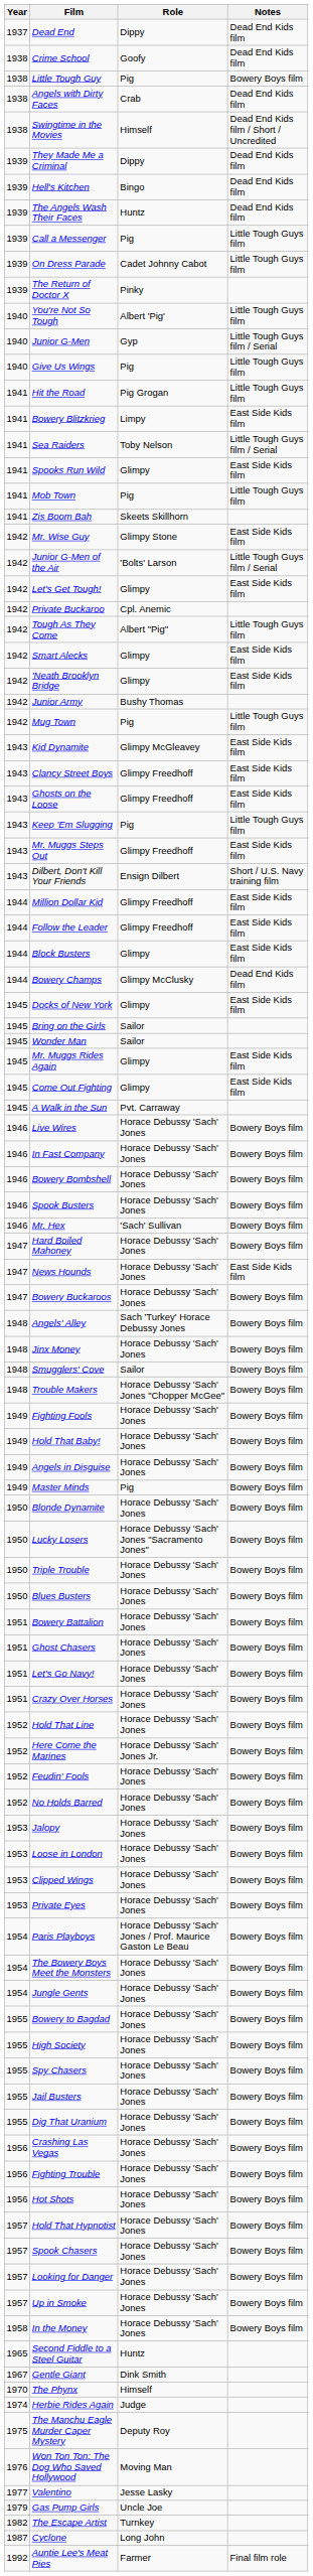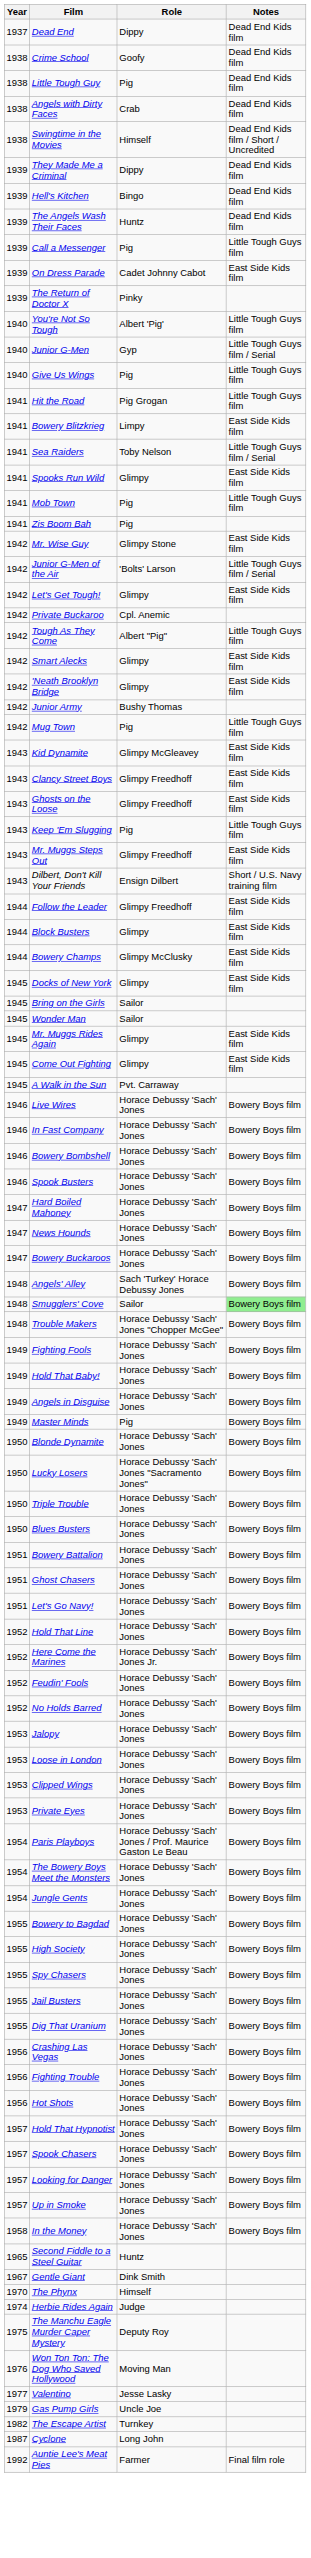Little Tough Guy | Notes: Bowery Boys film -> Dead End Kids film
On Dress Parade | Notes: Little Tough Guys film -> East Side Kids film
Zis Boom Bah | Role: Skeets Skillhorn -> Pig
- row: 1944 | Million Dollar Kid | Glimpy Freedhoff | East Side Kids film
Bowery Champs | Notes: Dead End Kids film -> East Side Kids film
- row: 1946 | Mr. Hex | 'Sach' Sullivan | Bowery Boys film
News Hounds | Notes: East Side Kids film -> Bowery Boys film
- row: 1948 | Jinx Money | Horace Debussy 'Sach' Jones | Bowery Boys film
Smugglers' Cove | Notes: no background -> lightgreen background
- row: 1951 | Crazy Over Horses | Horace Debussy 'Sach' Jones | Bowery Boys film
